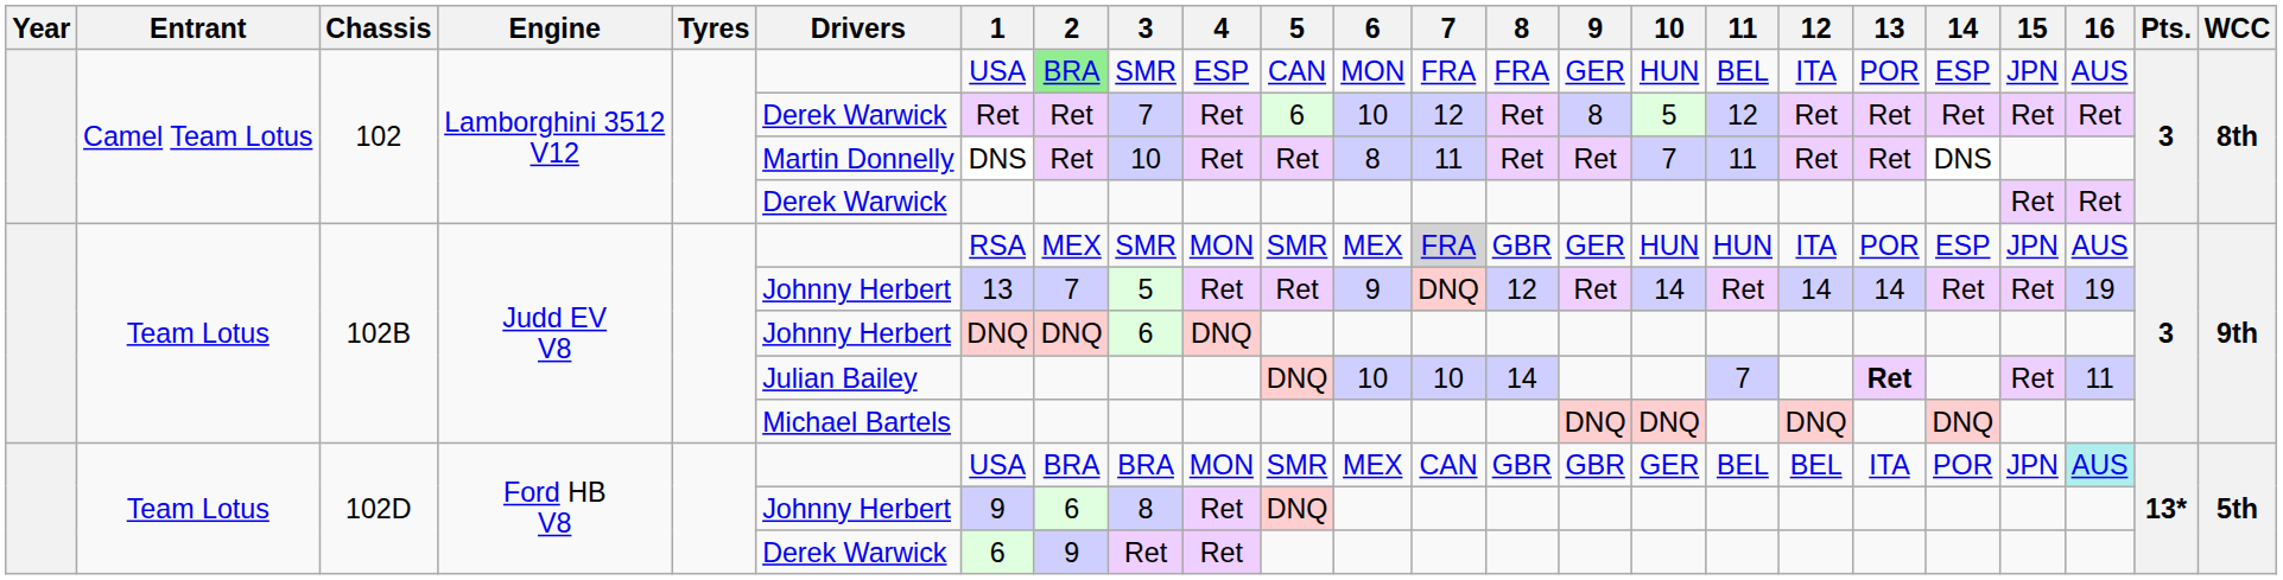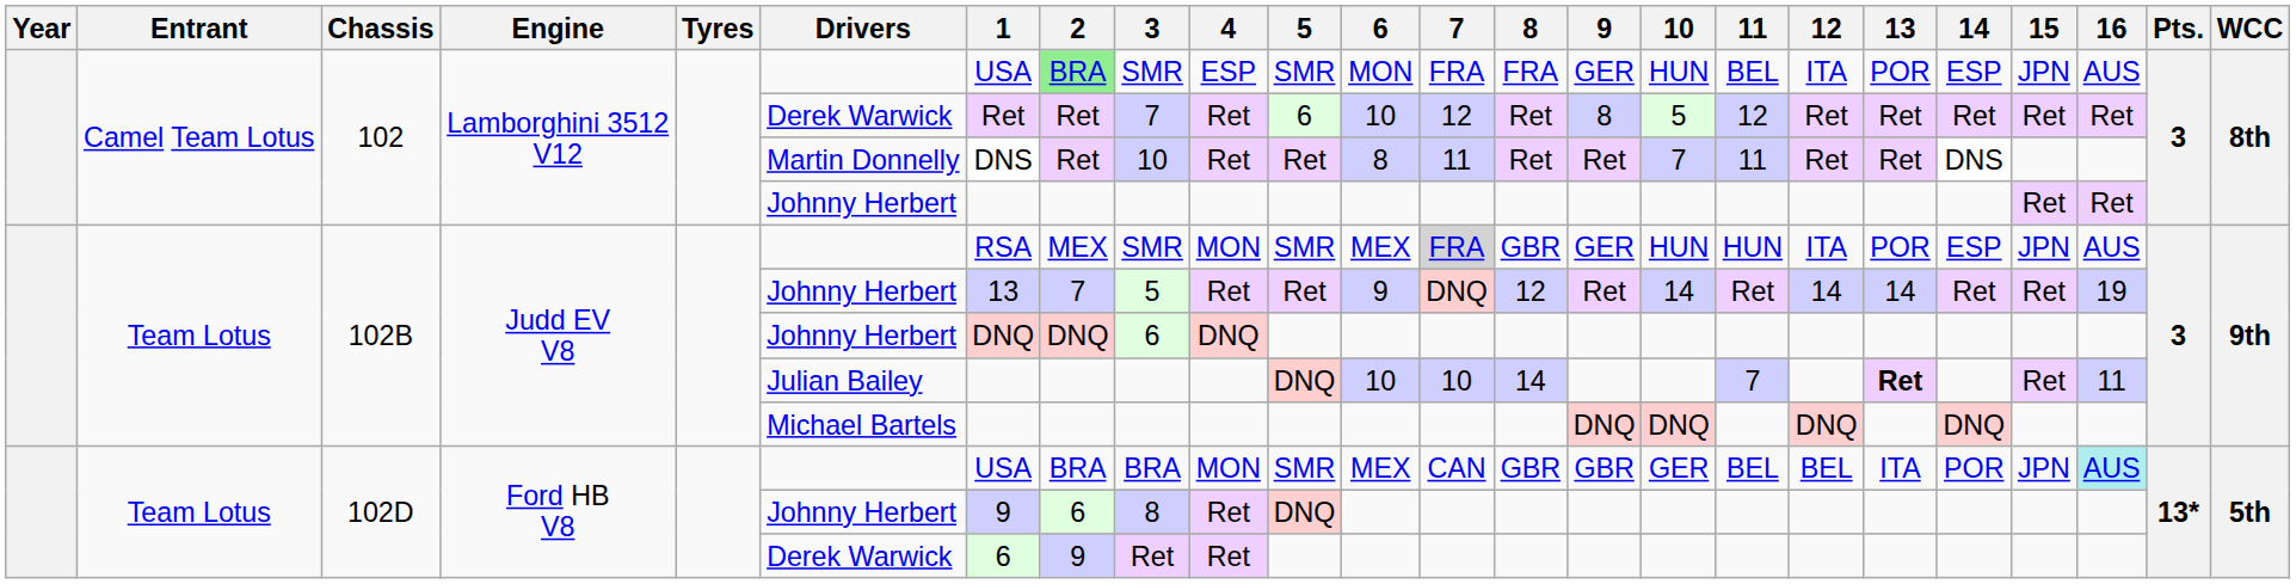row 2 | 5: CAN -> SMR
row 5 | Drivers: Derek Warwick -> Johnny Herbert
